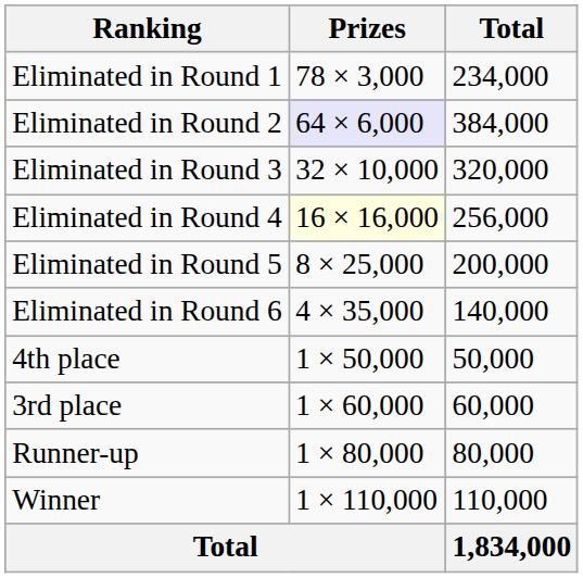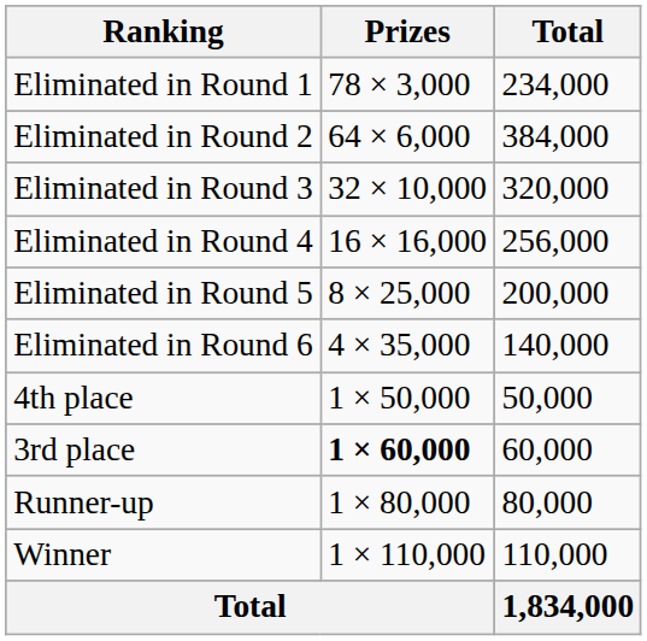Eliminated in Round 2 | Prizes: lavender background -> no background
Eliminated in Round 4 | Prizes: lightyellow background -> no background
3rd place | Prizes: normal -> bold
